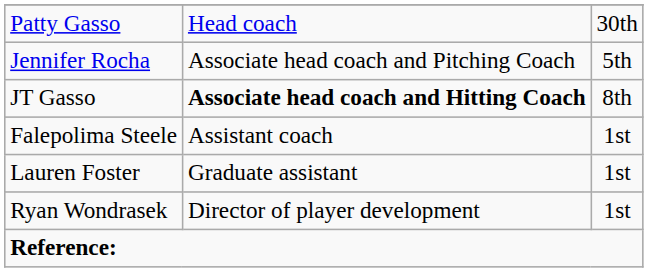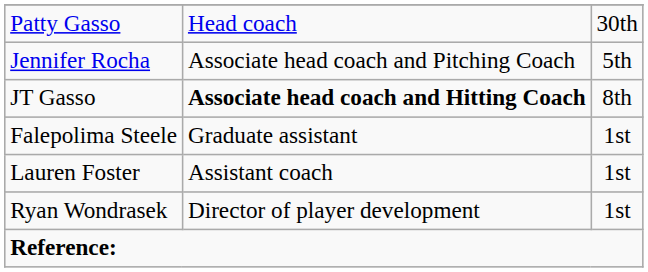Falepolima Steele | column 2: Assistant coach -> Graduate assistant
Lauren Foster | column 2: Graduate assistant -> Assistant coach
